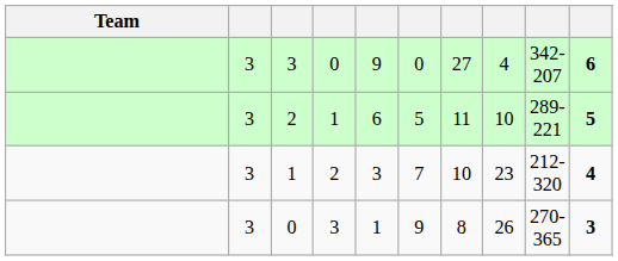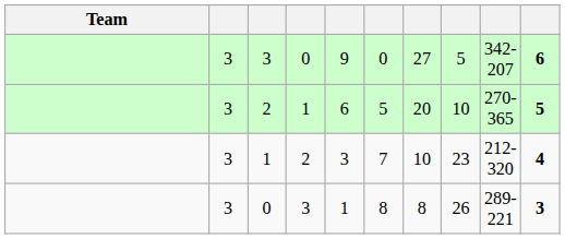row 2 | column 8: 4 -> 5
row 3 | column 7: 11 -> 20
row 3 | column 9: 289-221 -> 270-365
row 5 | column 6: 9 -> 8
row 5 | column 9: 270-365 -> 289-221
